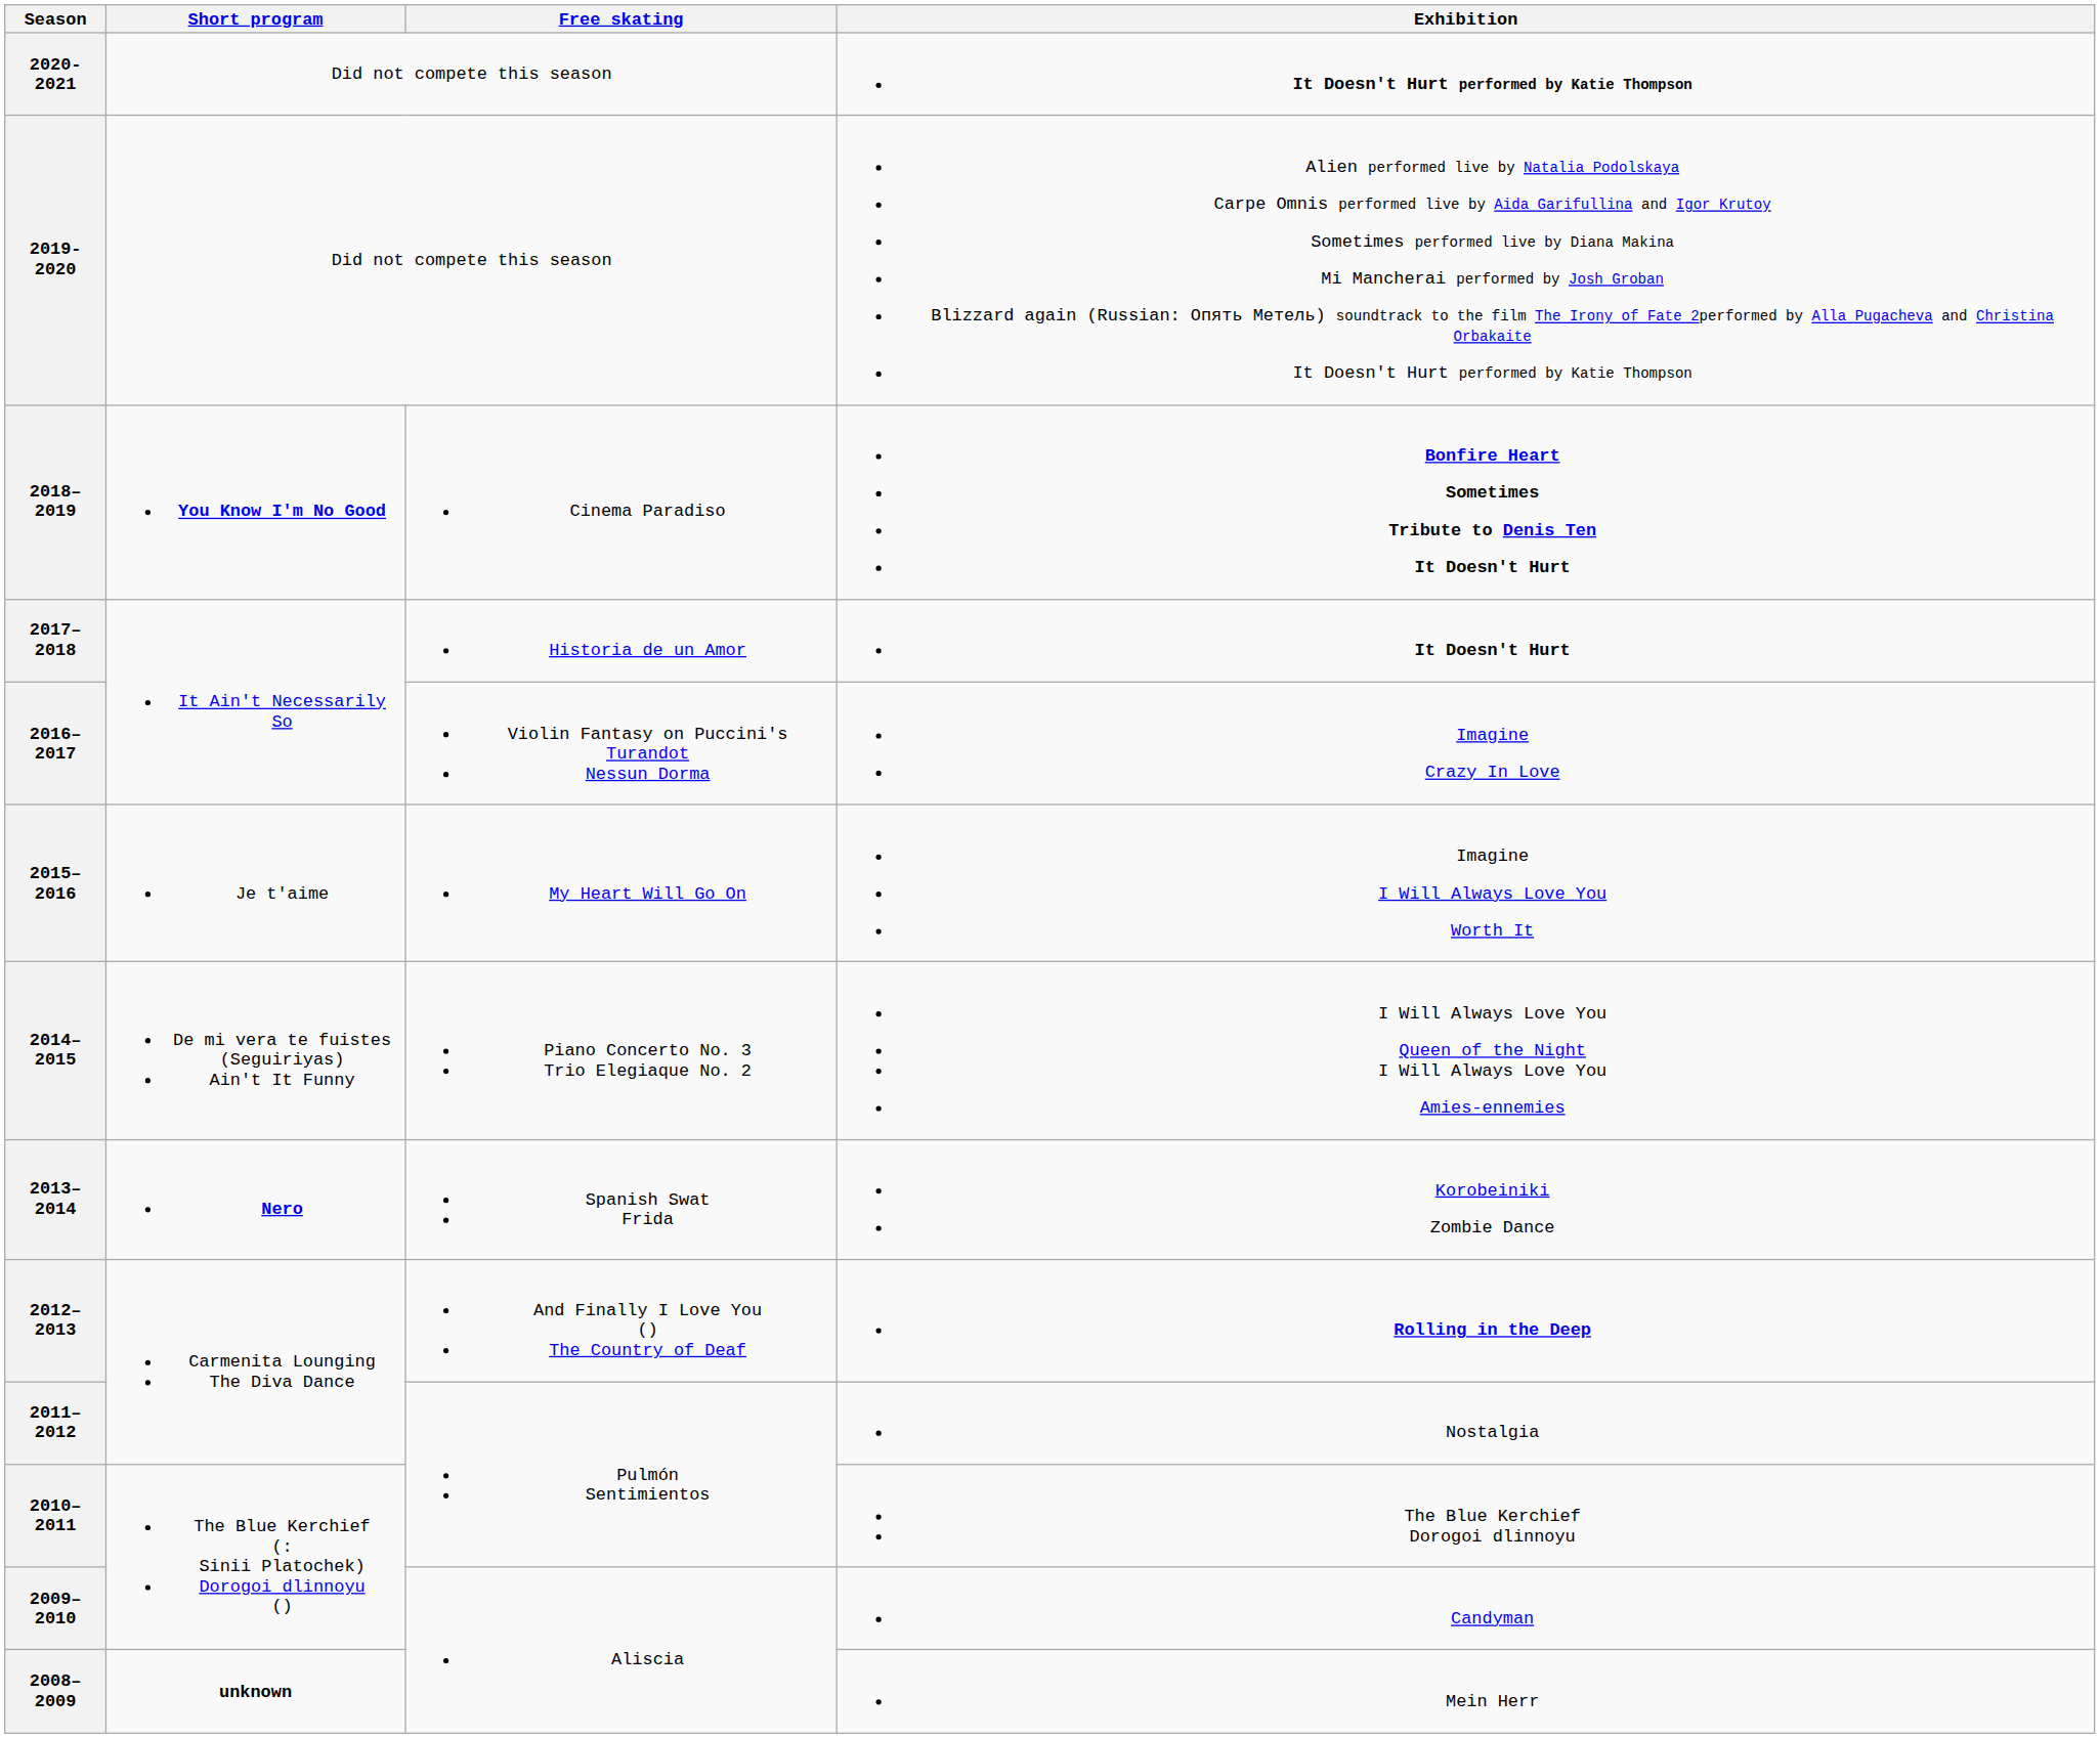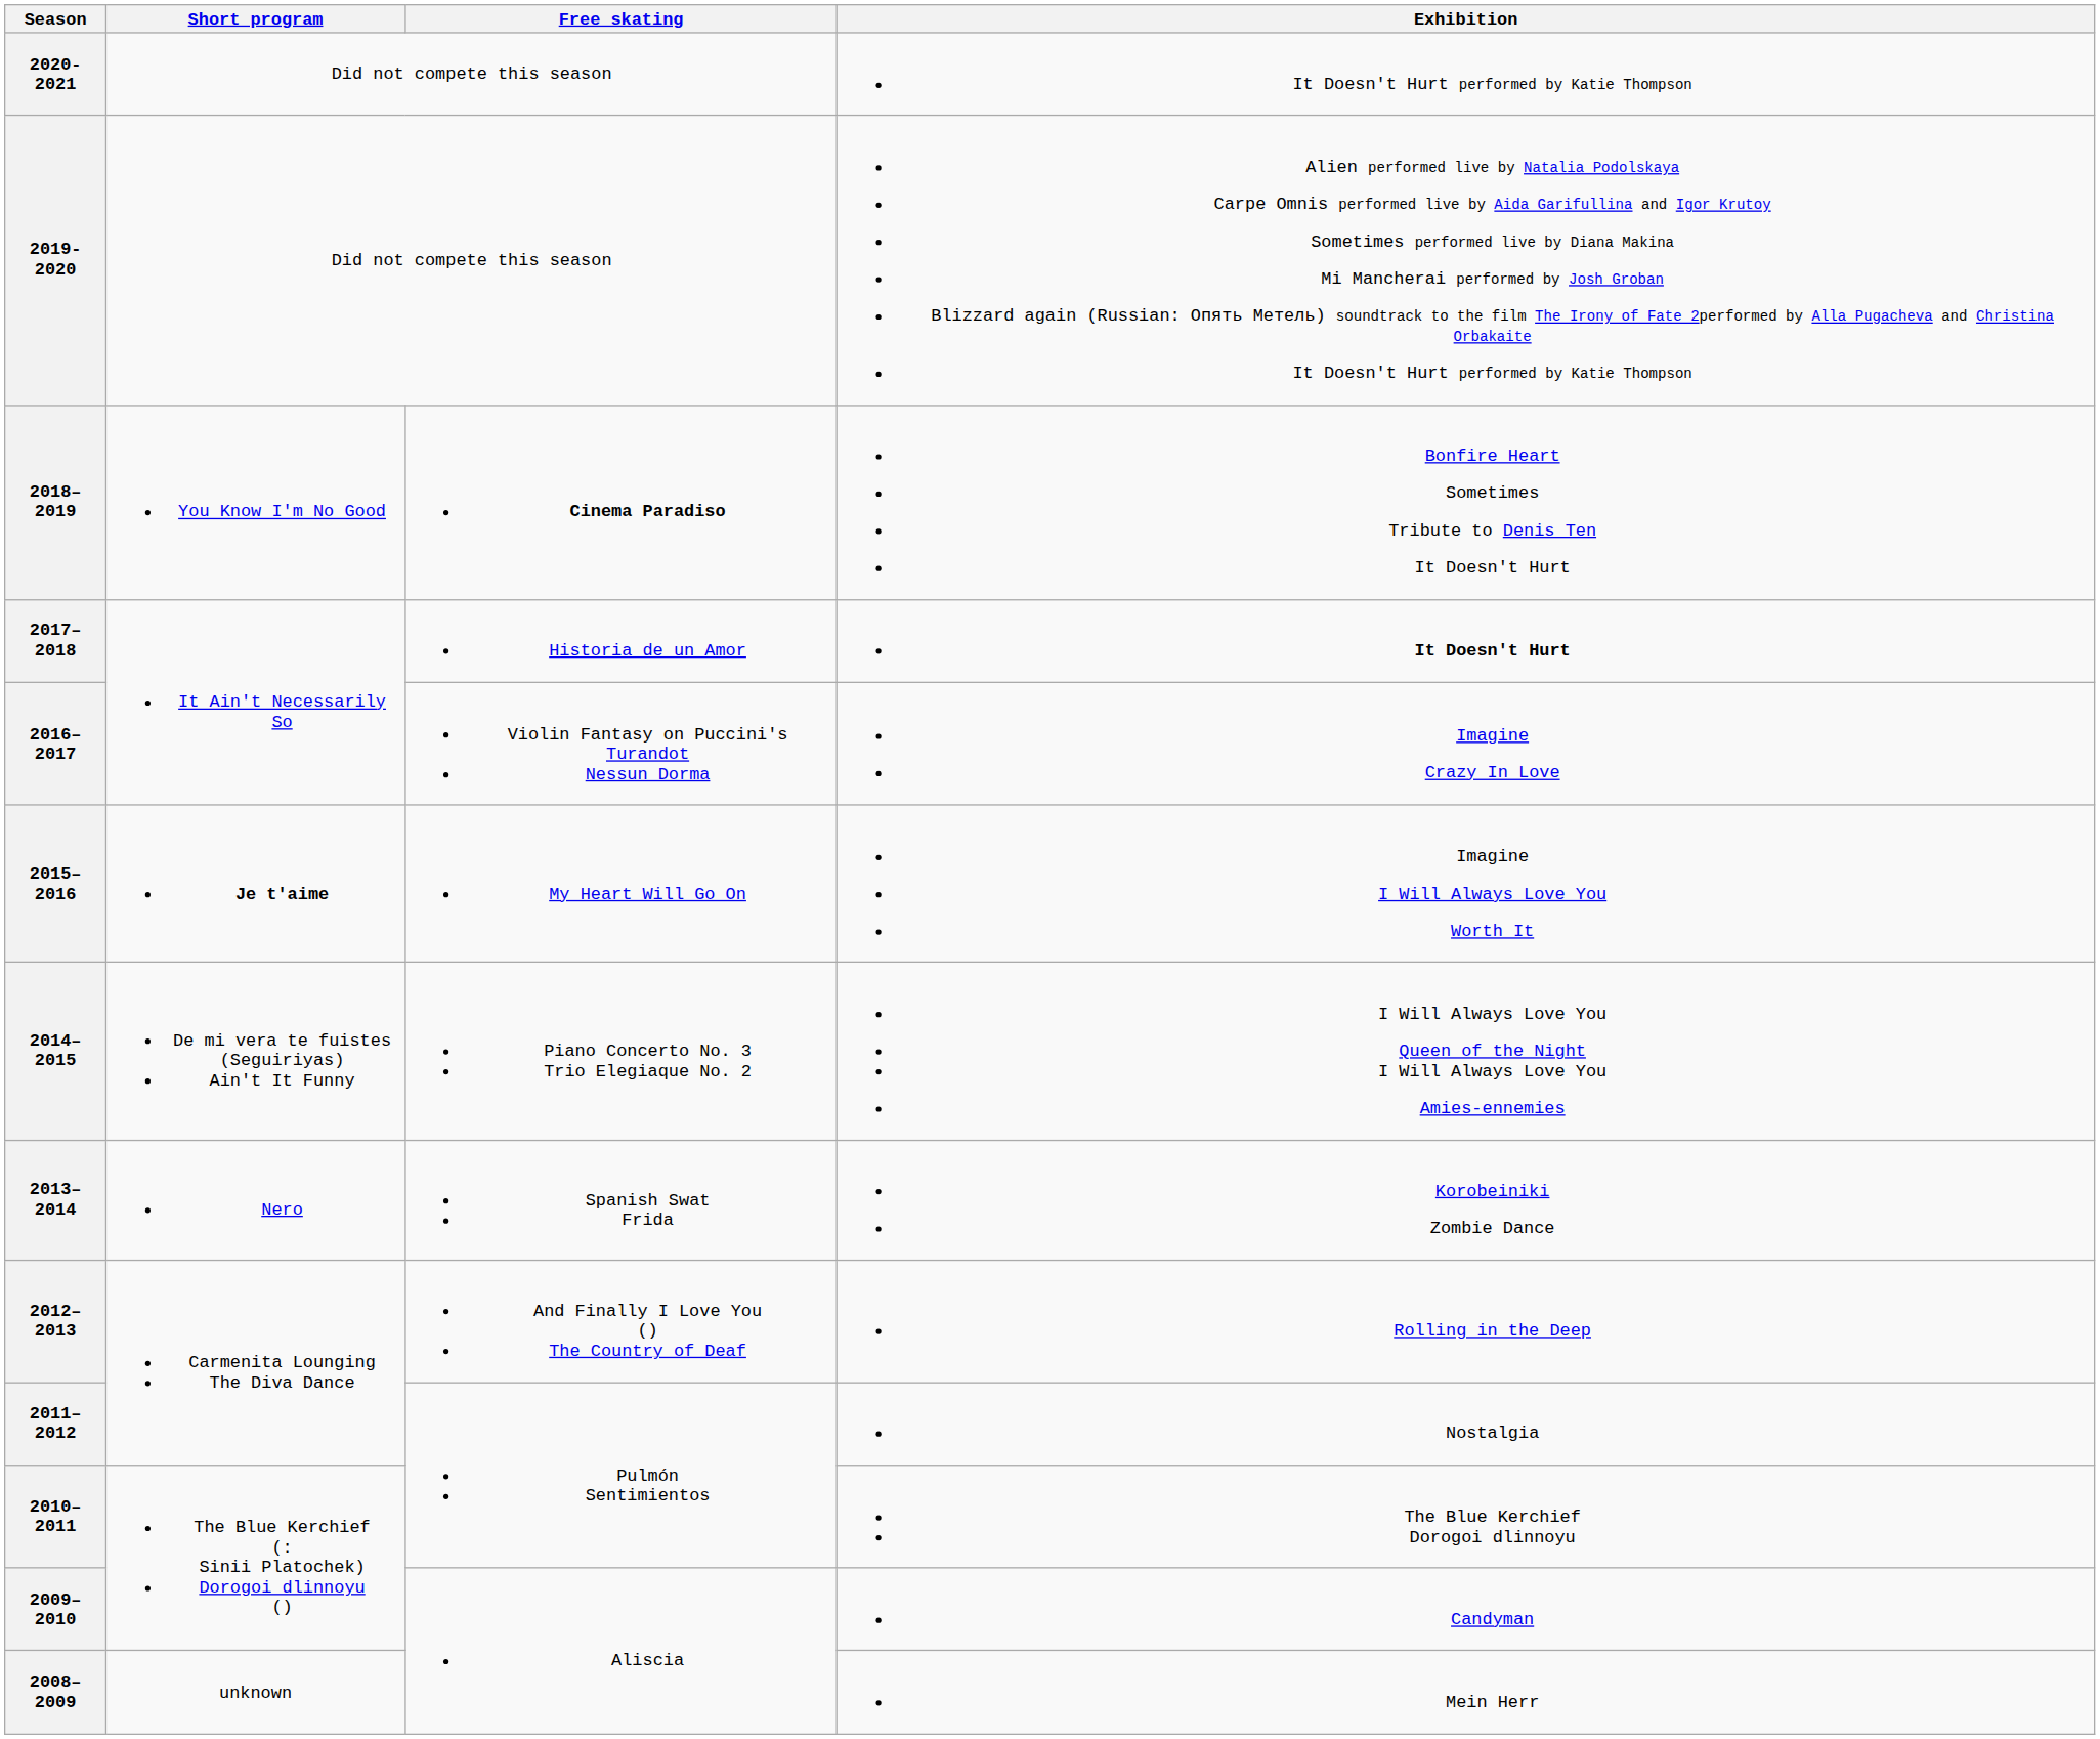2020-2021 | Exhibition: bold -> normal
2018–2019 | Short program: bold -> normal
2018–2019 | Free skating: normal -> bold
2018–2019 | Exhibition: bold -> normal
2015–2016 | Short program: normal -> bold
2013–2014 | Short program: bold -> normal
2012–2013 | Exhibition: bold -> normal
2008–2009 | Short program: bold -> normal
